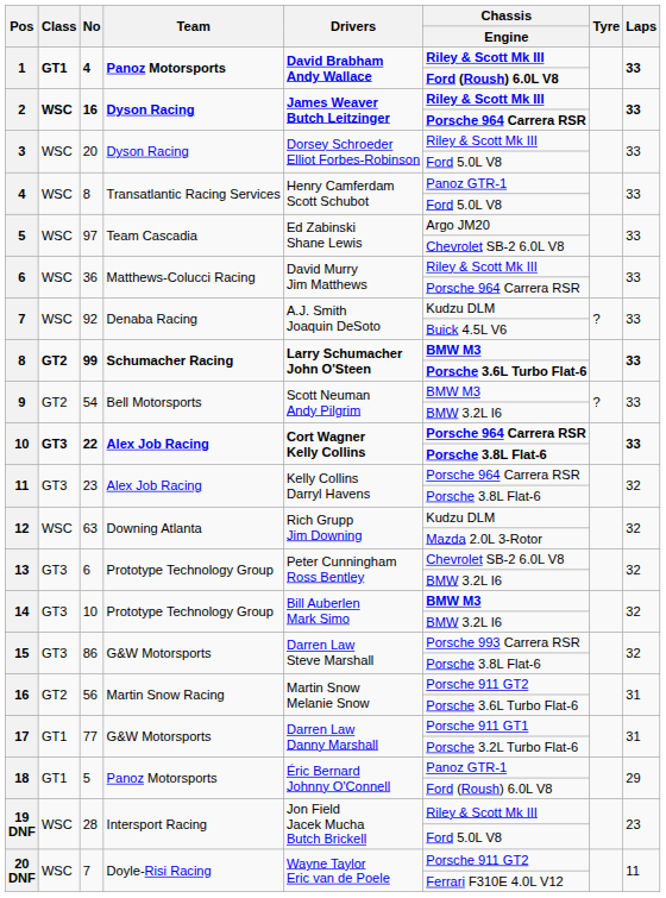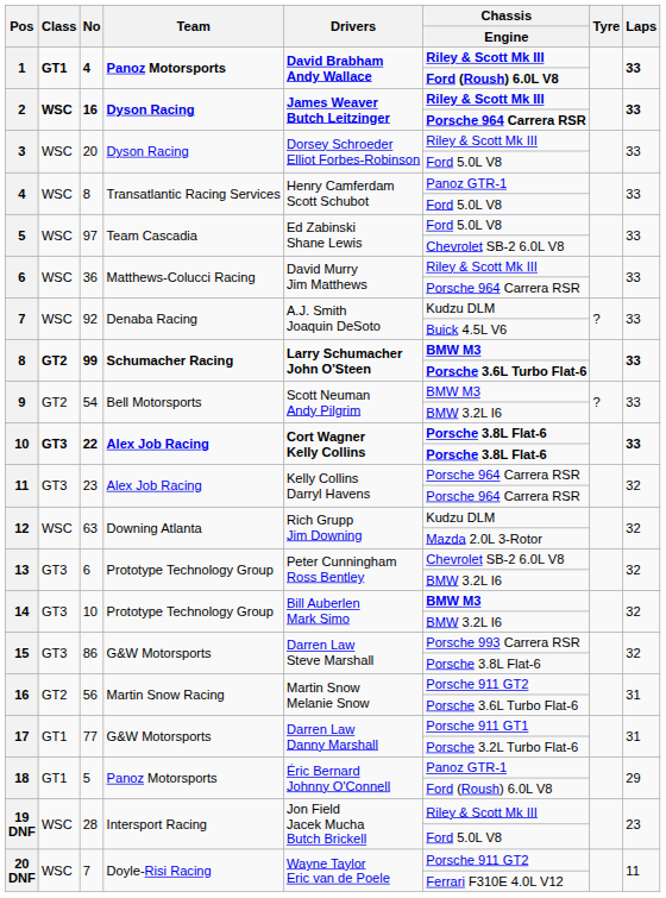row 11 | Chassis / Engine: Argo JM20 -> Ford 5.0L V8
row 21 | Chassis / Engine: Porsche 964 Carrera RSR -> Porsche 3.8L Flat-6
row 24 | Chassis / Engine: Porsche 3.8L Flat-6 -> Porsche 964 Carrera RSR
